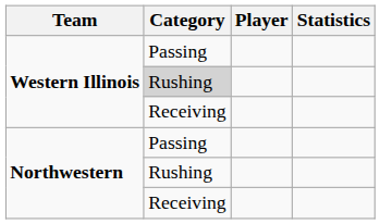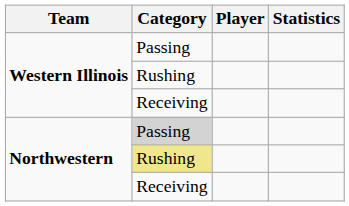Western Illinois / Rushing | Category: lightgrey background -> no background
Northwestern / Passing | Category: no background -> lightgrey background
Northwestern / Rushing | Category: no background -> khaki background
